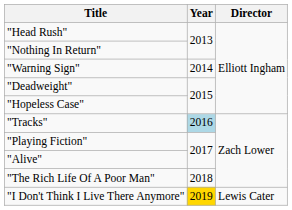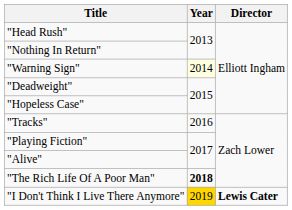"Warning Sign" | Year: no background -> lightyellow background
"Tracks" | Year: lightblue background -> no background
"The Rich Life Of A Poor Man" | Year: normal -> bold
"I Don't Think I Live There Anymore" | Director: normal -> bold
